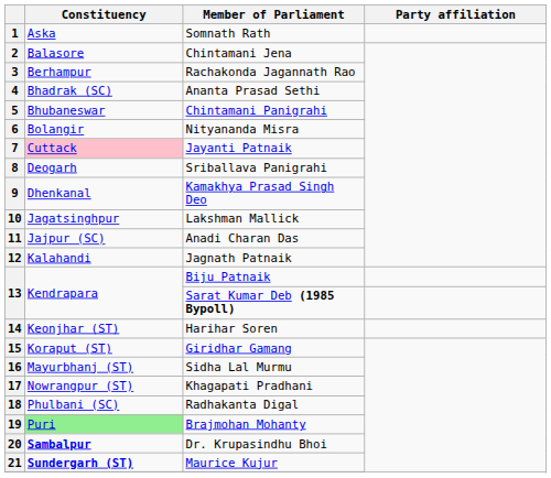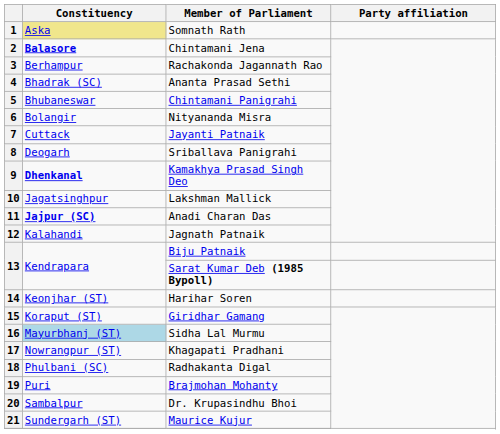1 | Constituency: no background -> khaki background
2 | Constituency: normal -> bold
7 | Constituency: pink background -> no background
9 | Constituency: normal -> bold
11 | Constituency: normal -> bold
16 | Constituency: no background -> lightblue background
19 | Constituency: lightgreen background -> no background
20 | Constituency: bold -> normal
21 | Constituency: bold -> normal
